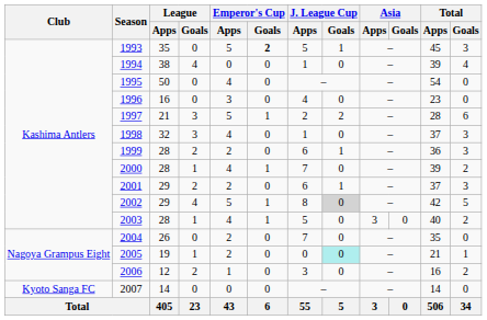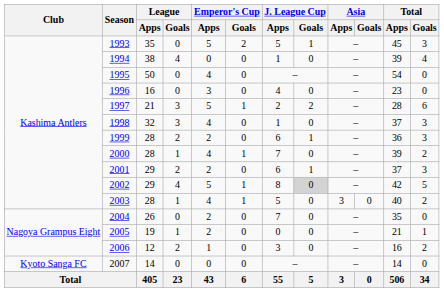1993 | Emperor's Cup / Goals: bold -> normal
2005 | J. League Cup / Goals: paleturquoise background -> no background
